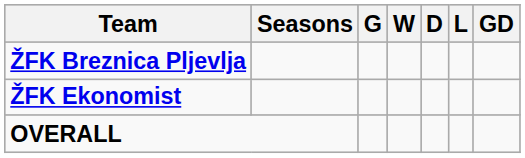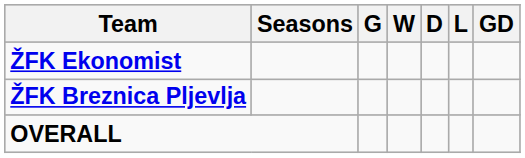rows swapped: ŽFK Breznica Pljevlja <-> ŽFK Ekonomist
